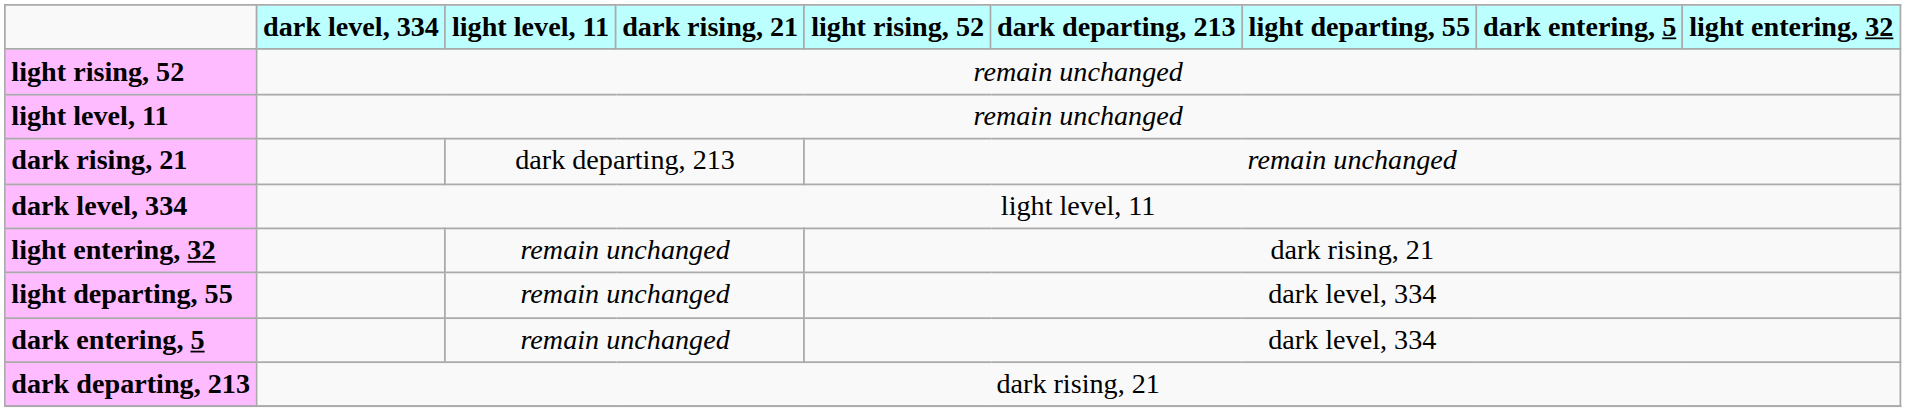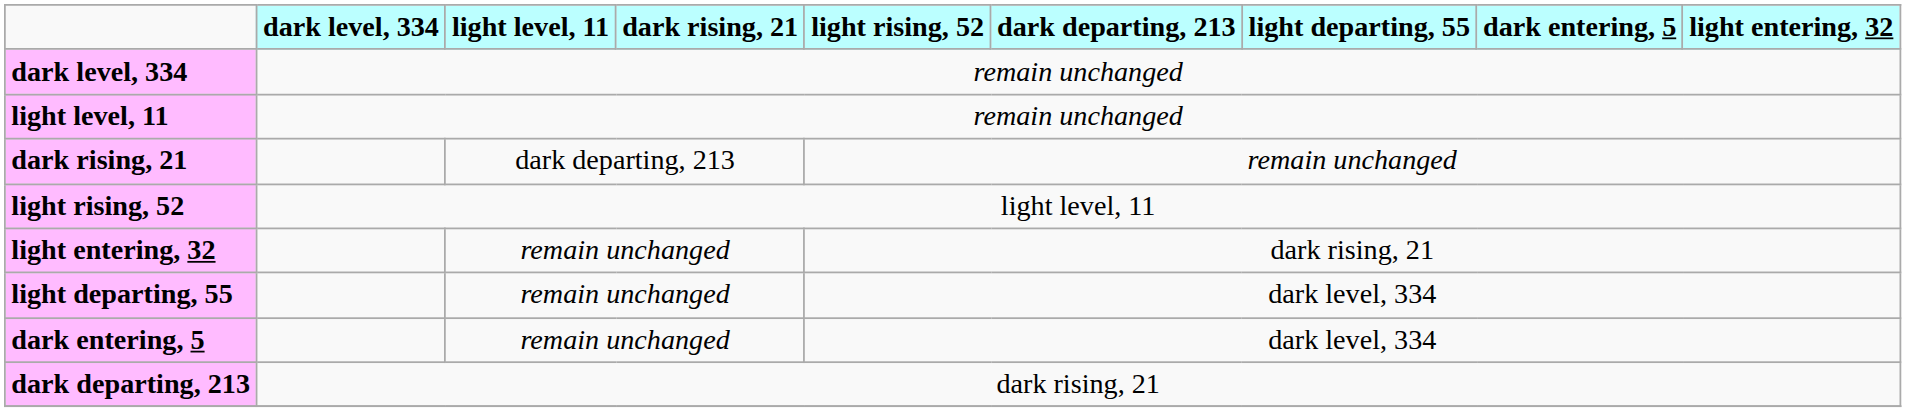row 2 | column 1: light rising, 52 -> dark level, 334
row 5 | column 1: dark level, 334 -> light rising, 52
